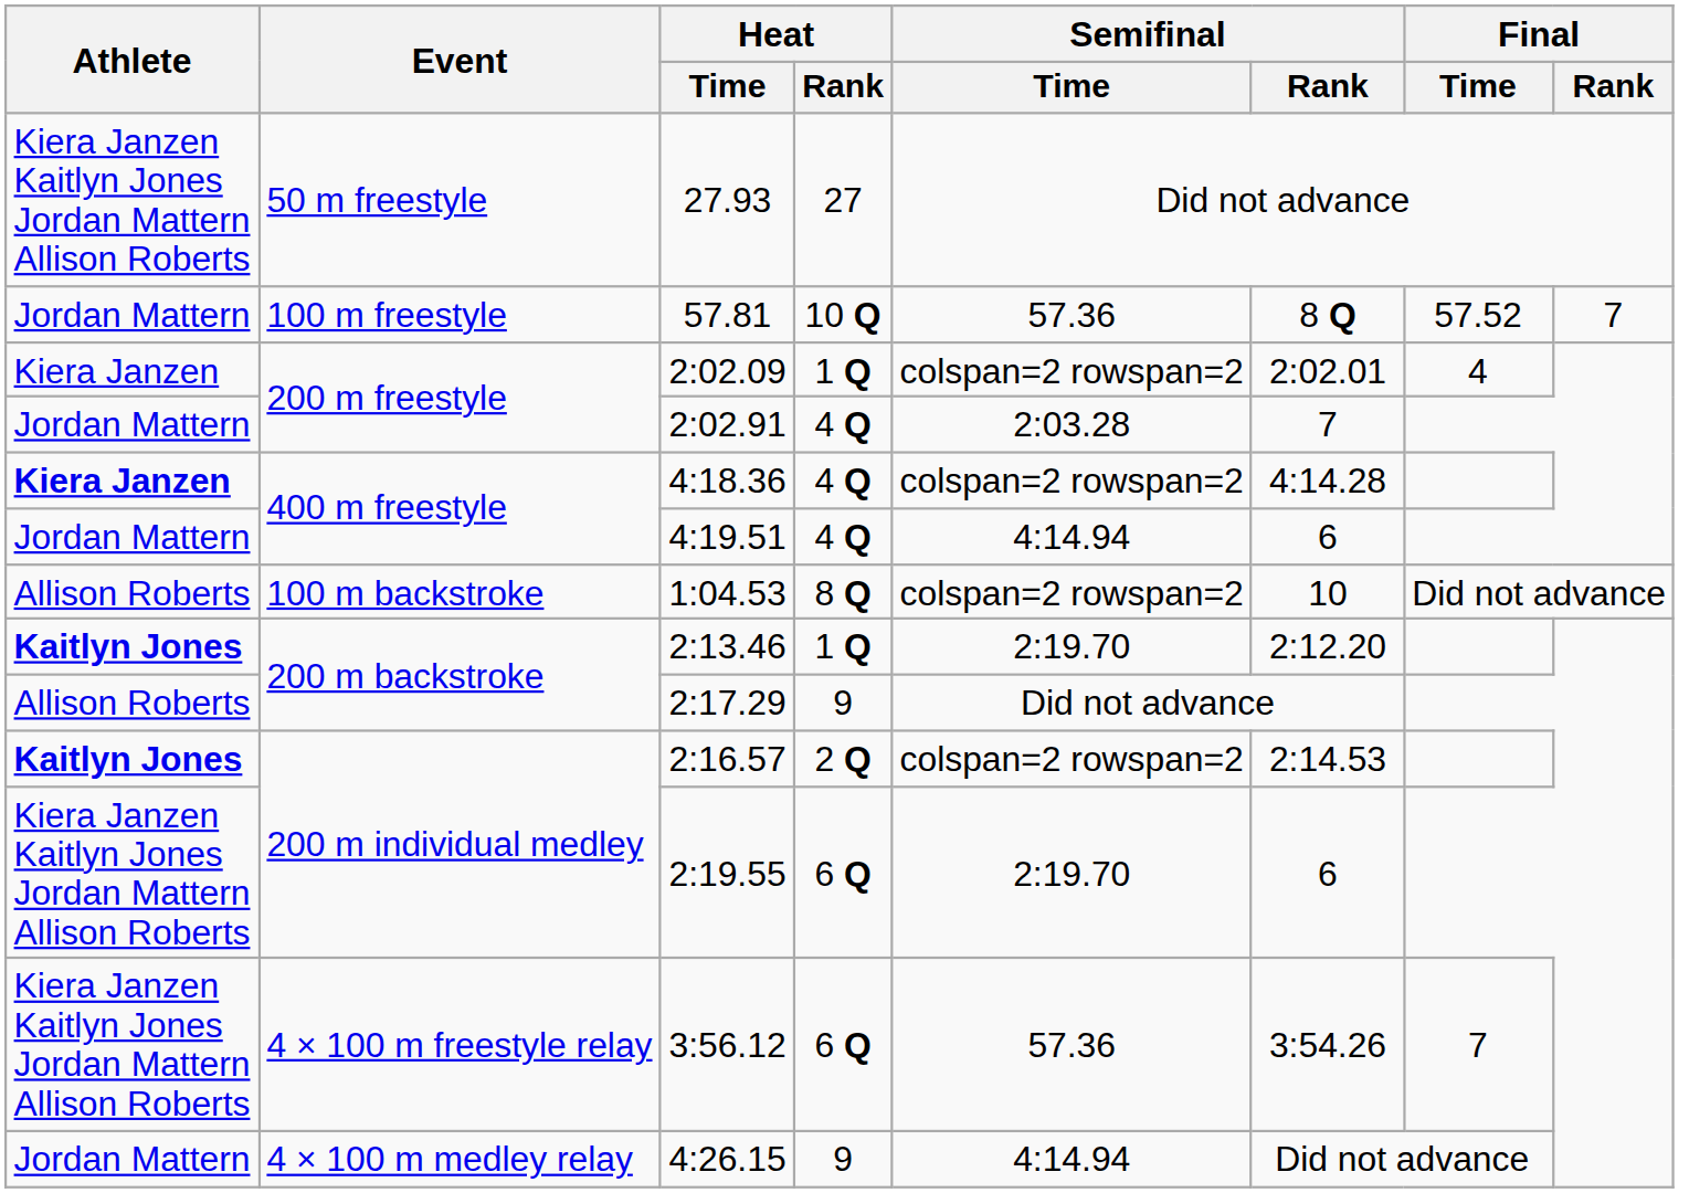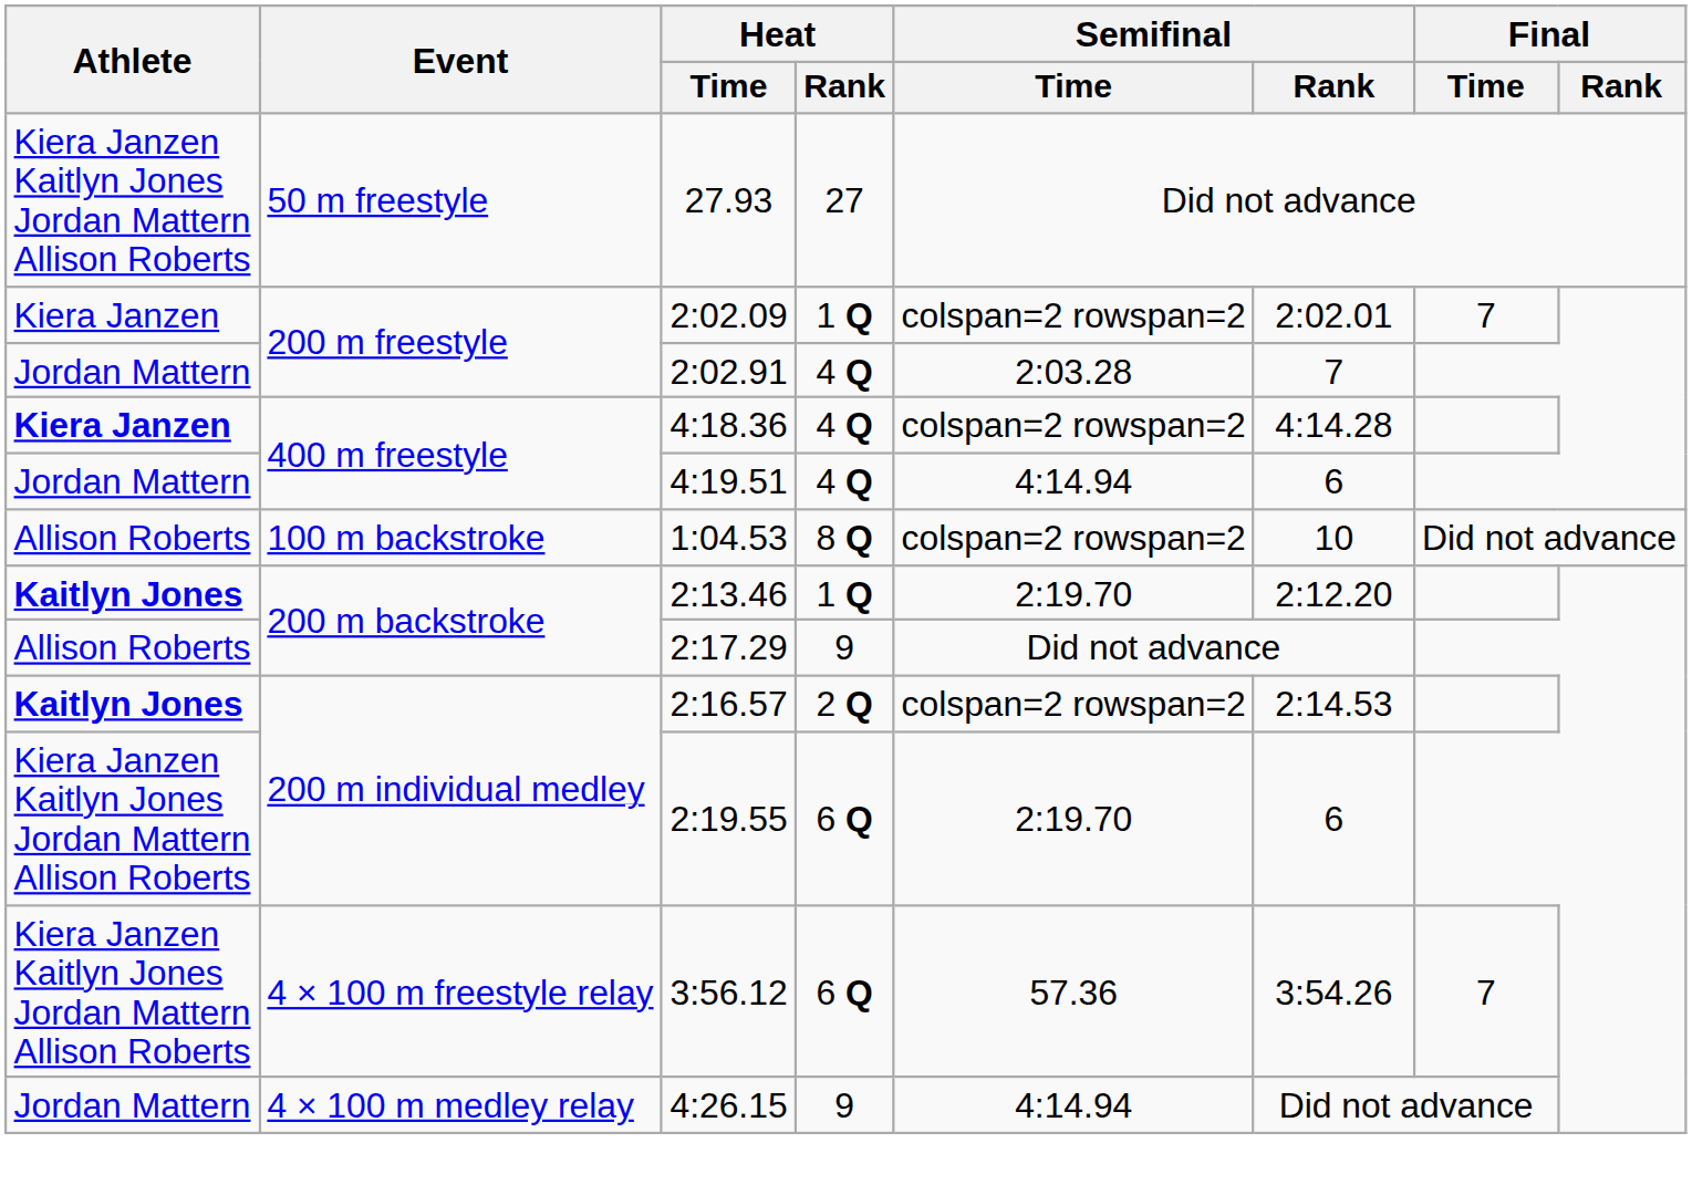- row: Jordan Mattern | 100 m freestyle | 57.81 | 10 Q | 57.36 | 8 Q | 57.52 | 7
2:02.09 | Final / Time: 4 -> 7
